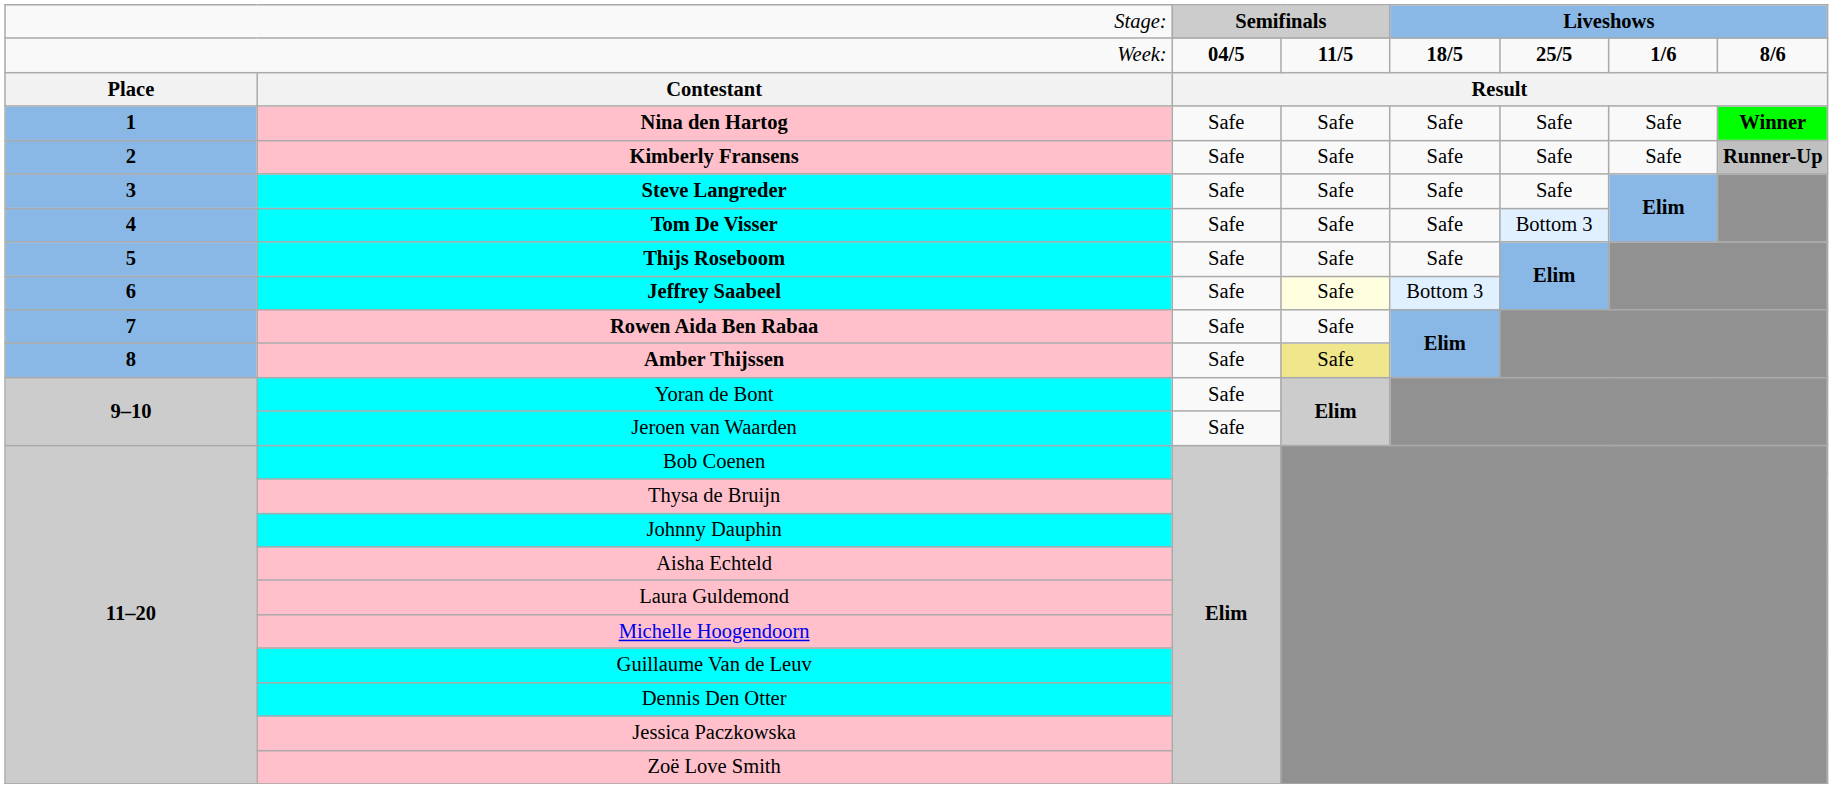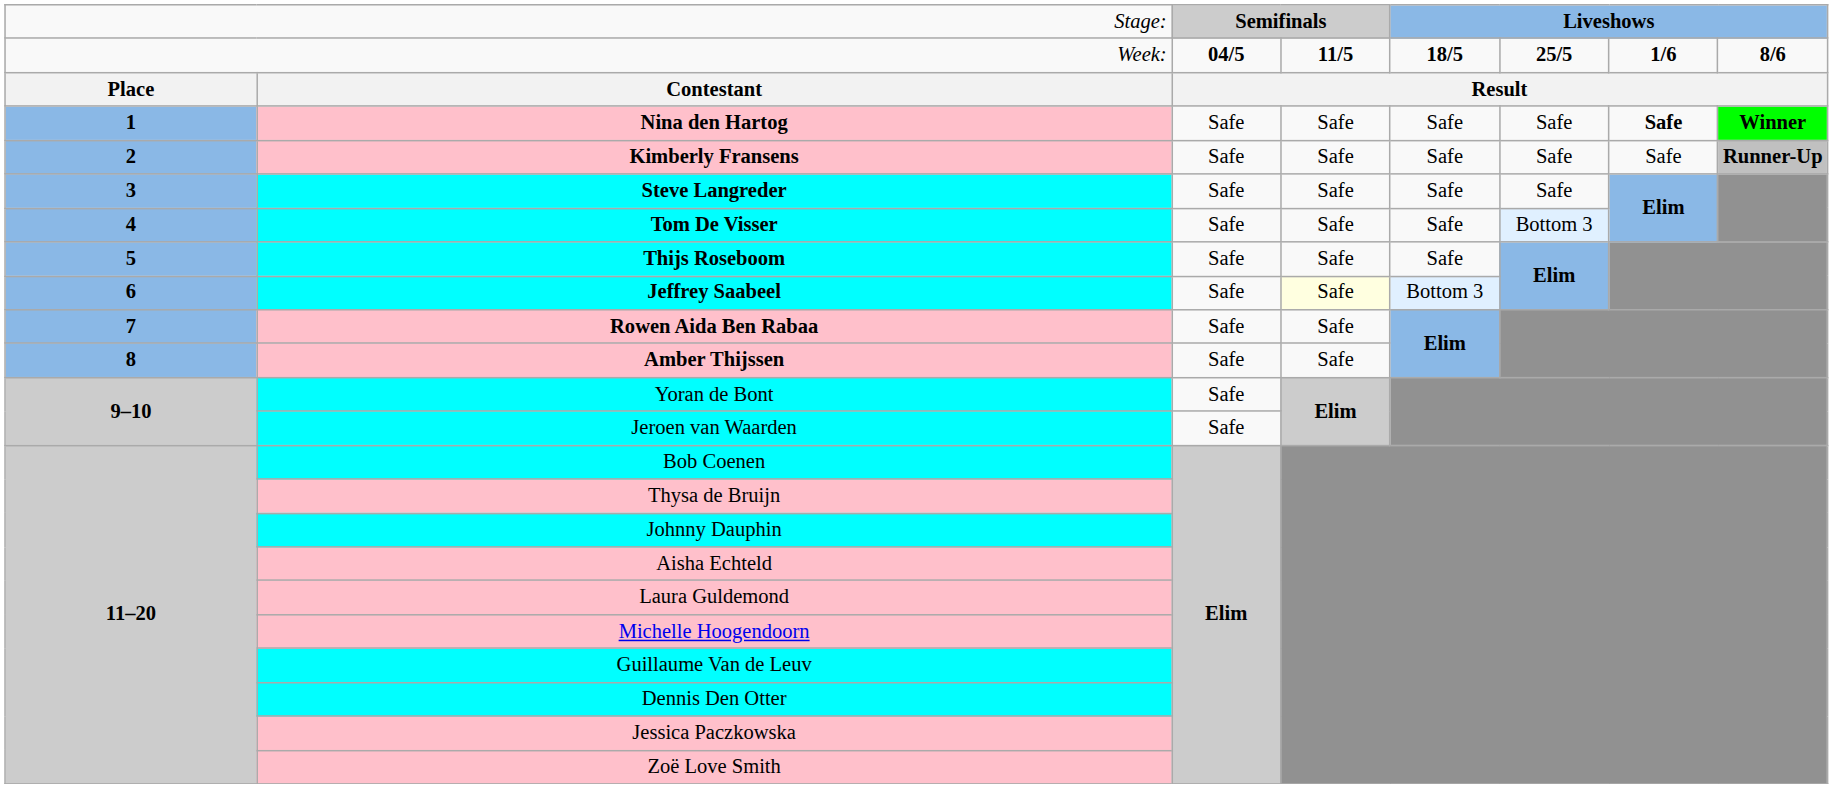Nina den Hartog | column 7: normal -> bold
Amber Thijssen | column 4: khaki background -> no background
